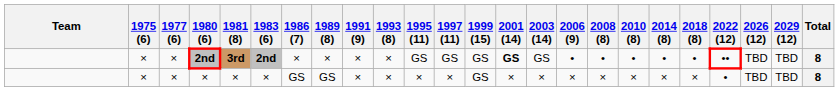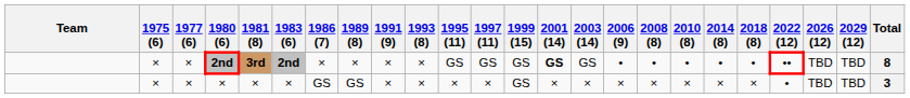row 3 | Total: 8 -> 3
